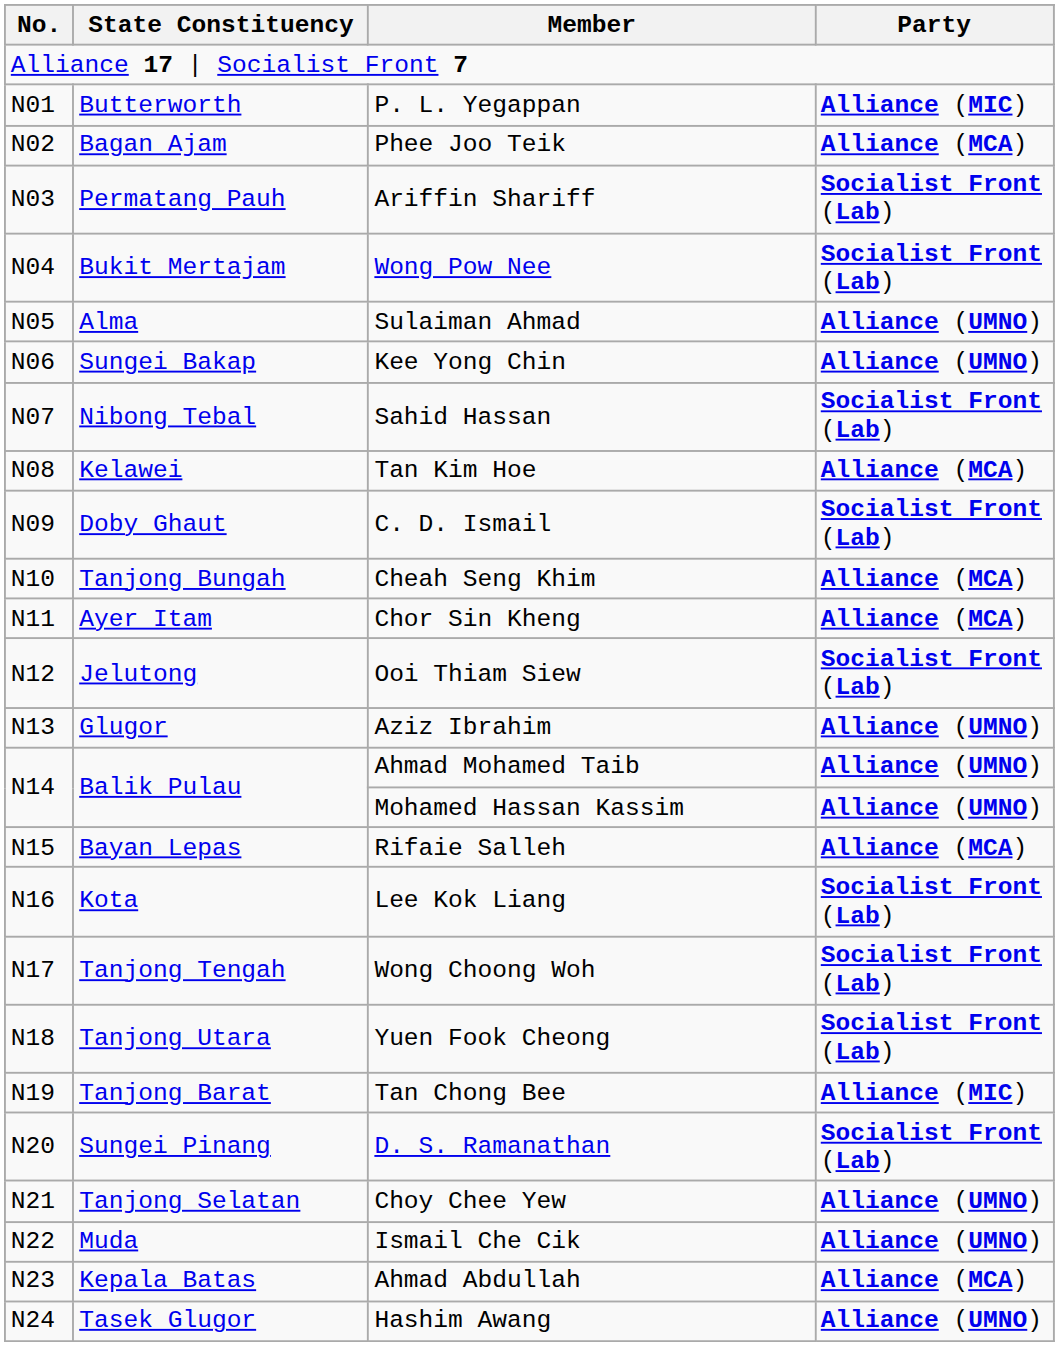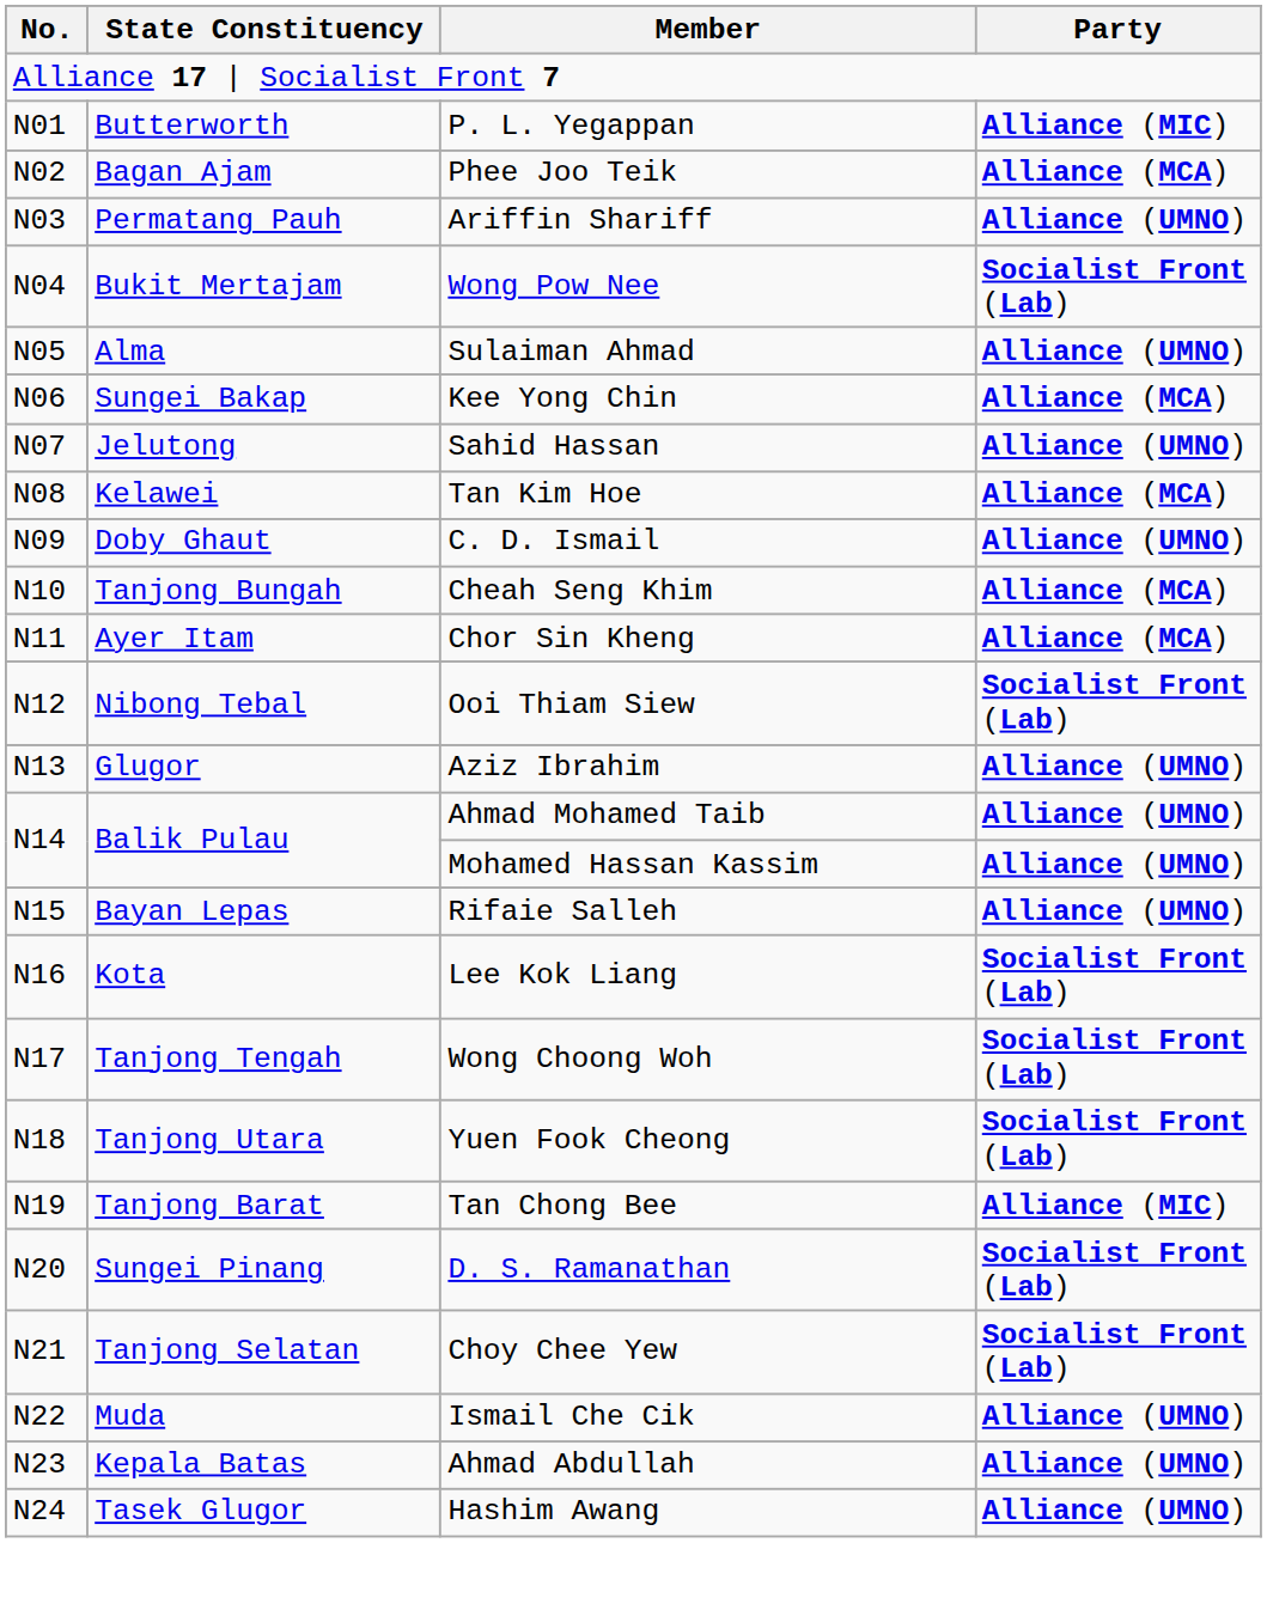Ariffin Shariff | Party: Socialist Front (Lab) -> Alliance (UMNO)
Kee Yong Chin | Party: Alliance (UMNO) -> Alliance (MCA)
Sahid Hassan | State Constituency: Nibong Tebal -> Jelutong
Sahid Hassan | Party: Socialist Front (Lab) -> Alliance (UMNO)
C. D. Ismail | Party: Socialist Front (Lab) -> Alliance (UMNO)
Ooi Thiam Siew | State Constituency: Jelutong -> Nibong Tebal
Rifaie Salleh | Party: Alliance (MCA) -> Alliance (UMNO)
Choy Chee Yew | Party: Alliance (UMNO) -> Socialist Front (Lab)
Ahmad Abdullah | Party: Alliance (MCA) -> Alliance (UMNO)
